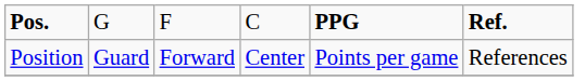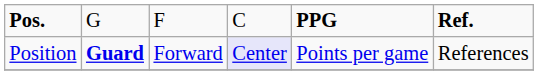Position | column 2: normal -> bold
Position | column 4: no background -> lavender background
